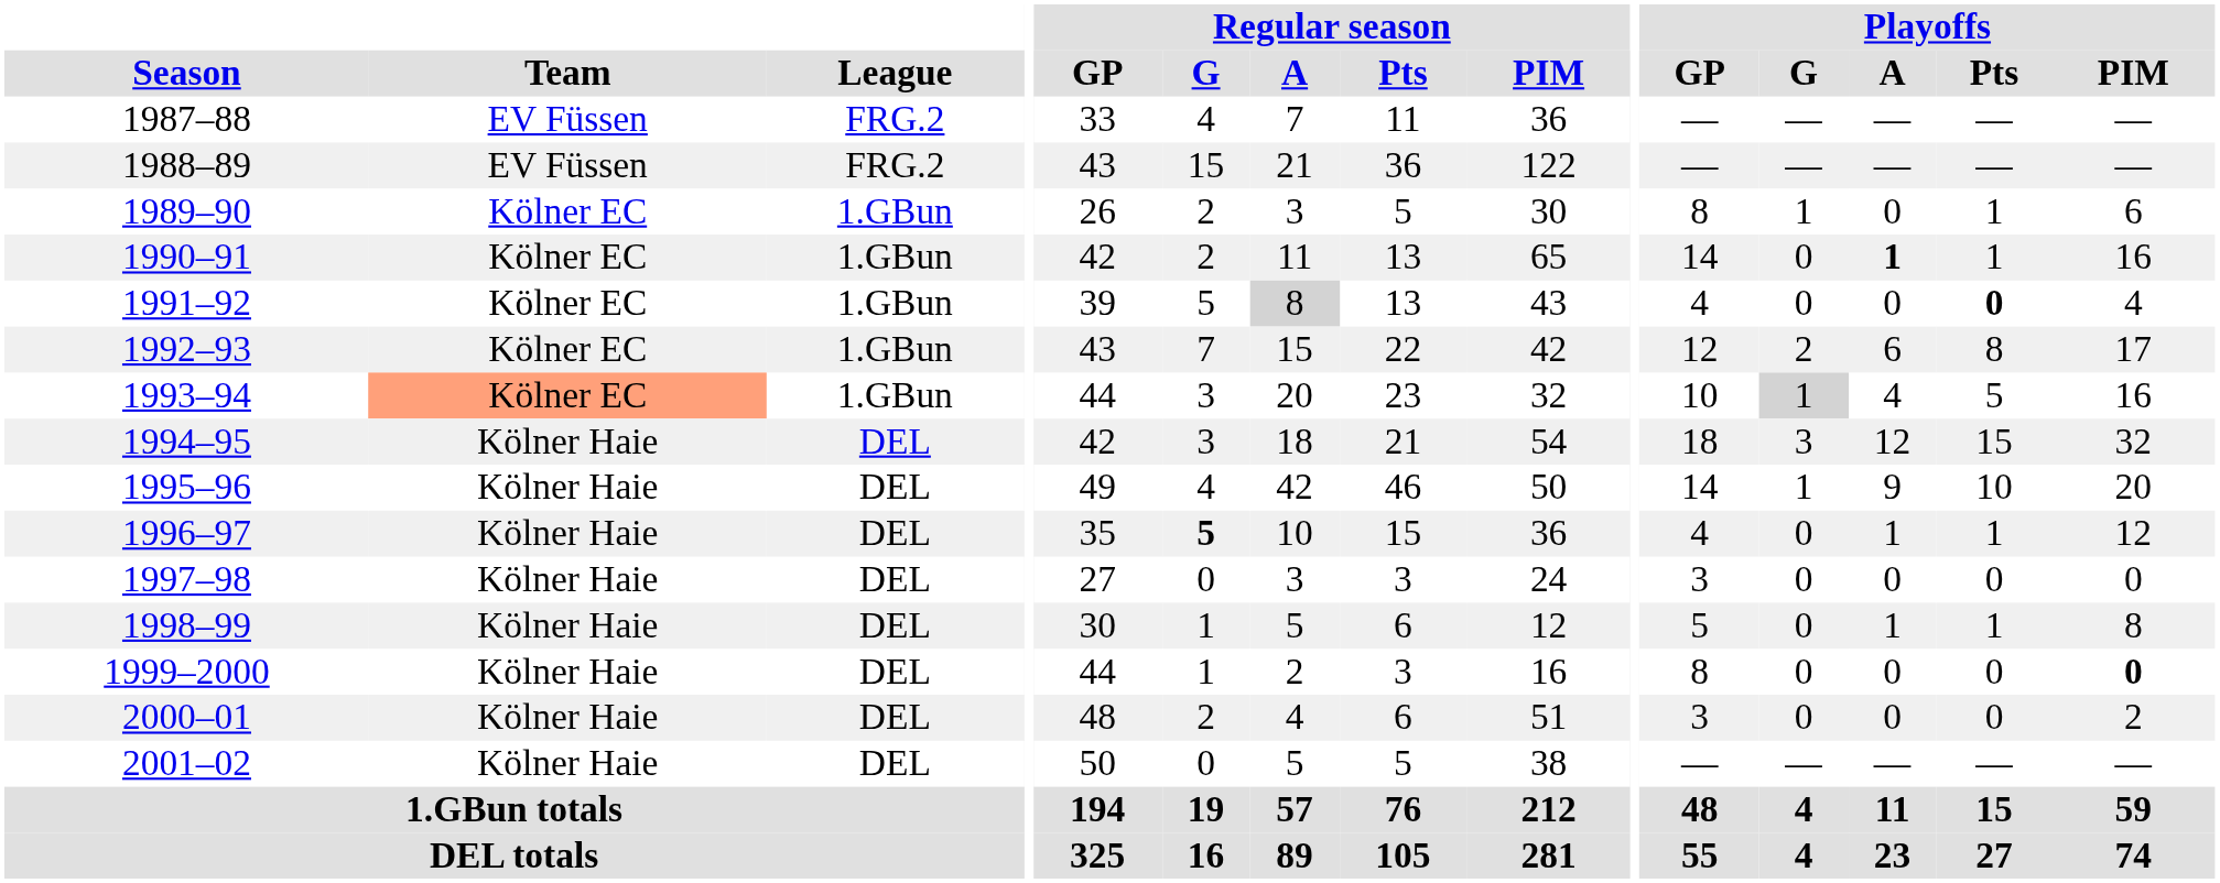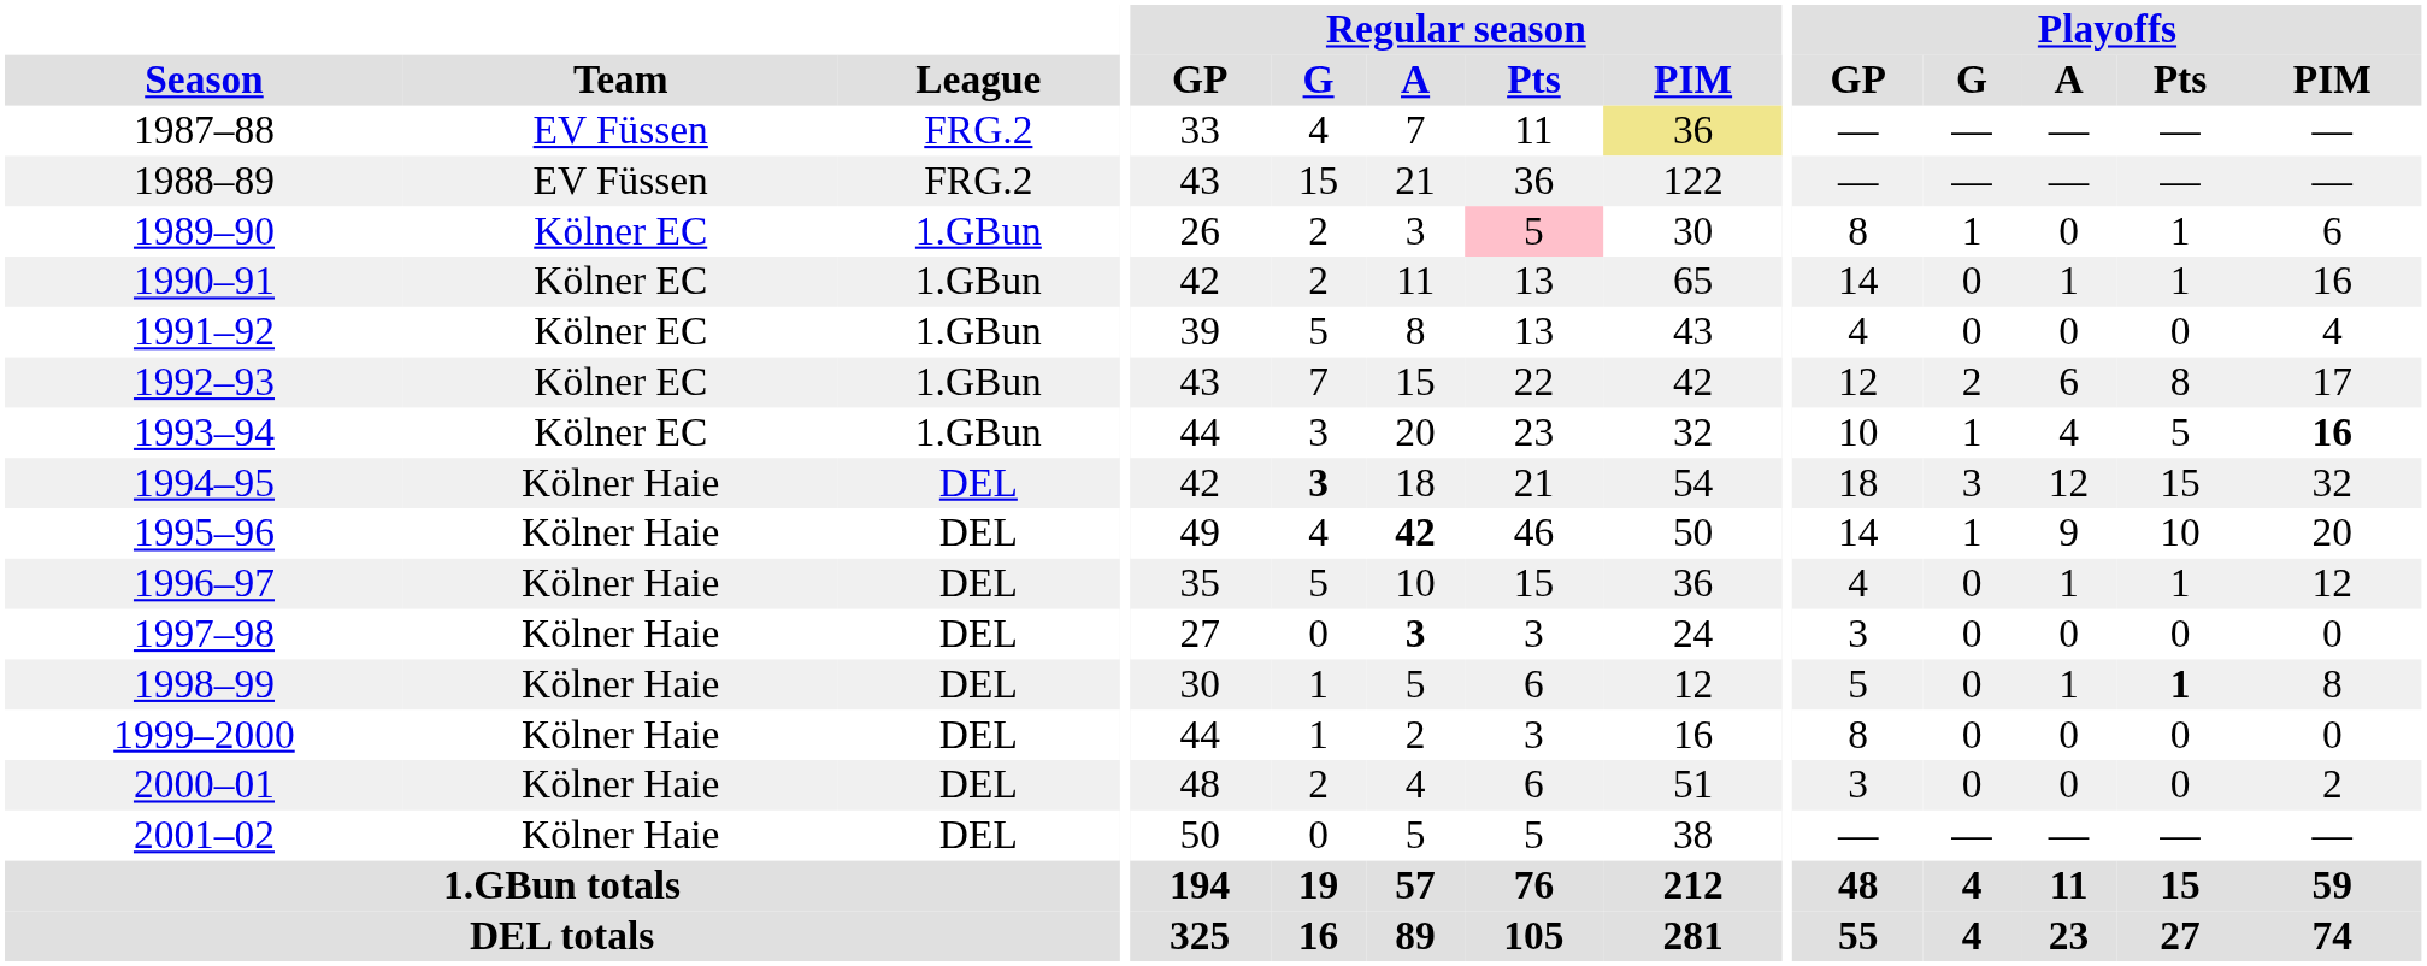1987–88 | Regular season / PIM: no background -> khaki background
1989–90 | Regular season / Pts: no background -> pink background
1990–91 | Playoffs / A: bold -> normal
1991–92 | Regular season / A: lightgrey background -> no background
1991–92 | Playoffs / Pts: bold -> normal
1993–94 | Team: lightsalmon background -> no background
1993–94 | Playoffs / G: lightgrey background -> no background
1993–94 | Playoffs / PIM: normal -> bold
1994–95 | Regular season / G: normal -> bold
1995–96 | Regular season / A: normal -> bold
1996–97 | Regular season / G: bold -> normal
1997–98 | Regular season / A: normal -> bold
1998–99 | Playoffs / Pts: normal -> bold
1999–2000 | Playoffs / PIM: bold -> normal
